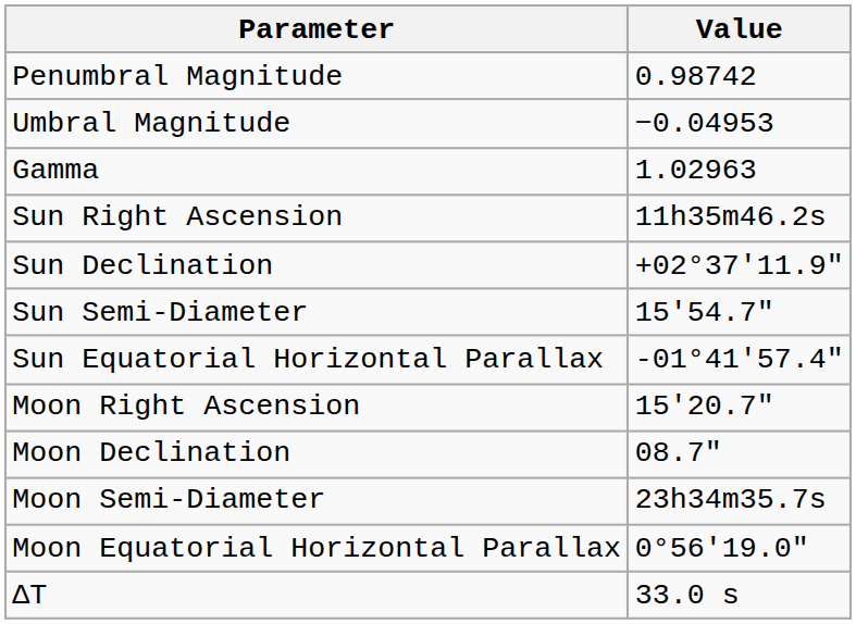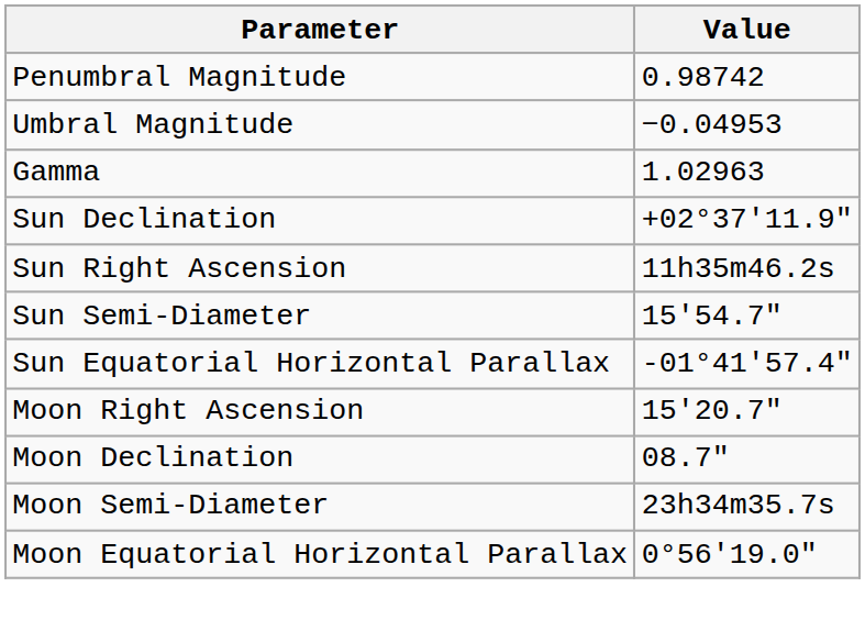rows swapped: Sun Right Ascension <-> Sun Declination
- row: ΔT | 33.0 s
